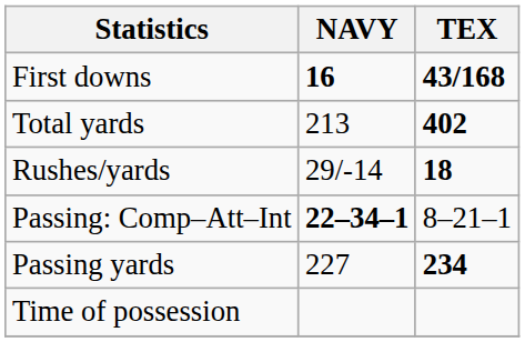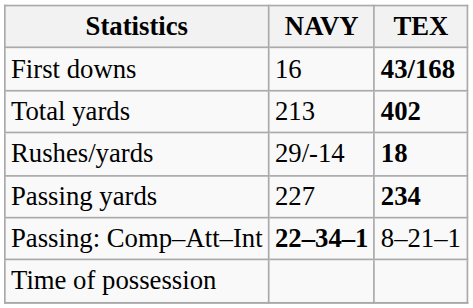First downs | NAVY: bold -> normal
rows swapped: Passing yards <-> Passing: Comp–Att–Int
